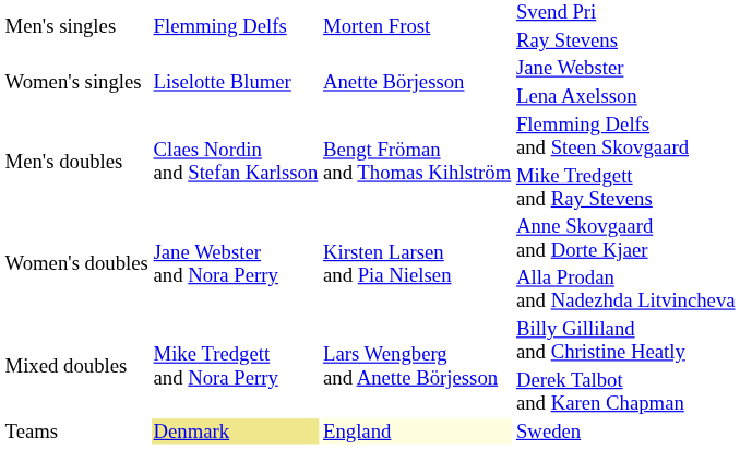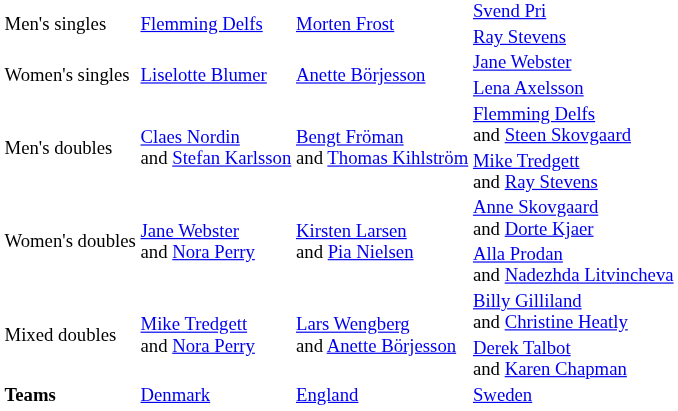Sweden | column 1: normal -> bold
Sweden | column 2: khaki background -> no background
Sweden | column 3: lightyellow background -> no background
